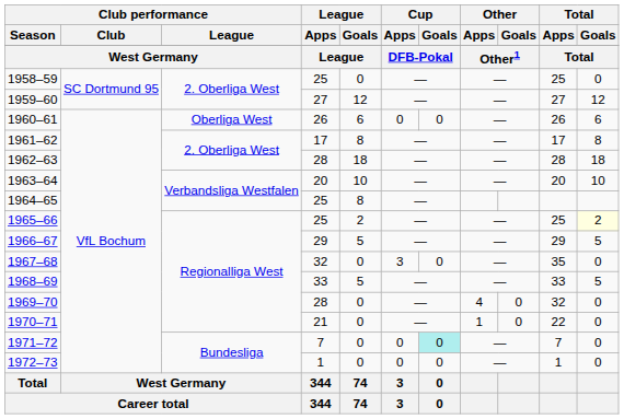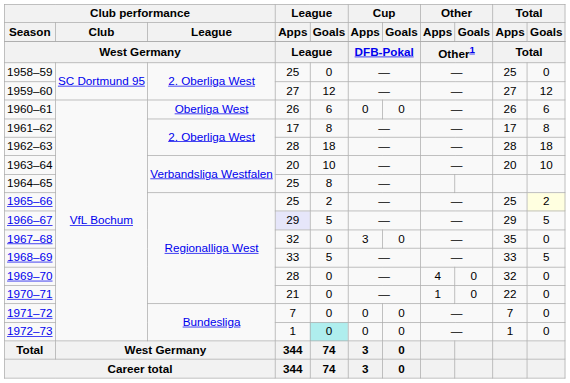1966–67 | League / Apps: no background -> lavender background
1971–72 | Cup / Goals: paleturquoise background -> no background
1972–73 | League / Goals: no background -> paleturquoise background
